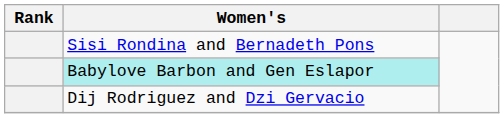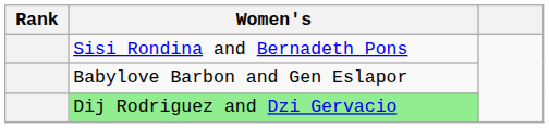Babylove Barbon and Gen Eslapor | Women's: paleturquoise background -> no background
Dij Rodriguez and Dzi Gervacio | Women's: no background -> lightgreen background
